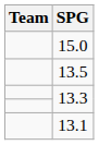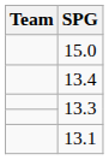row 3 | SPG: 13.5 -> 13.4
